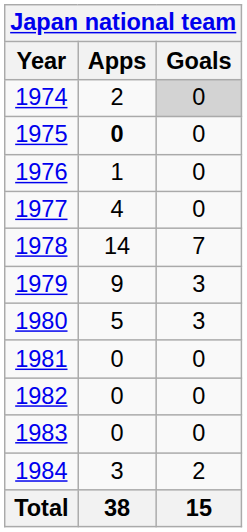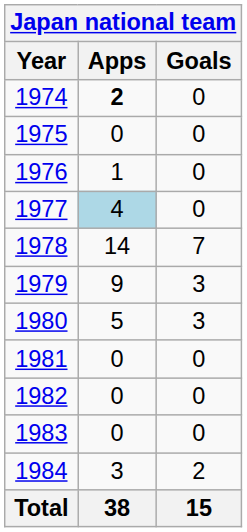1974 | Apps: normal -> bold
1974 | Goals: lightgrey background -> no background
1975 | Apps: bold -> normal
1977 | Apps: no background -> lightblue background
